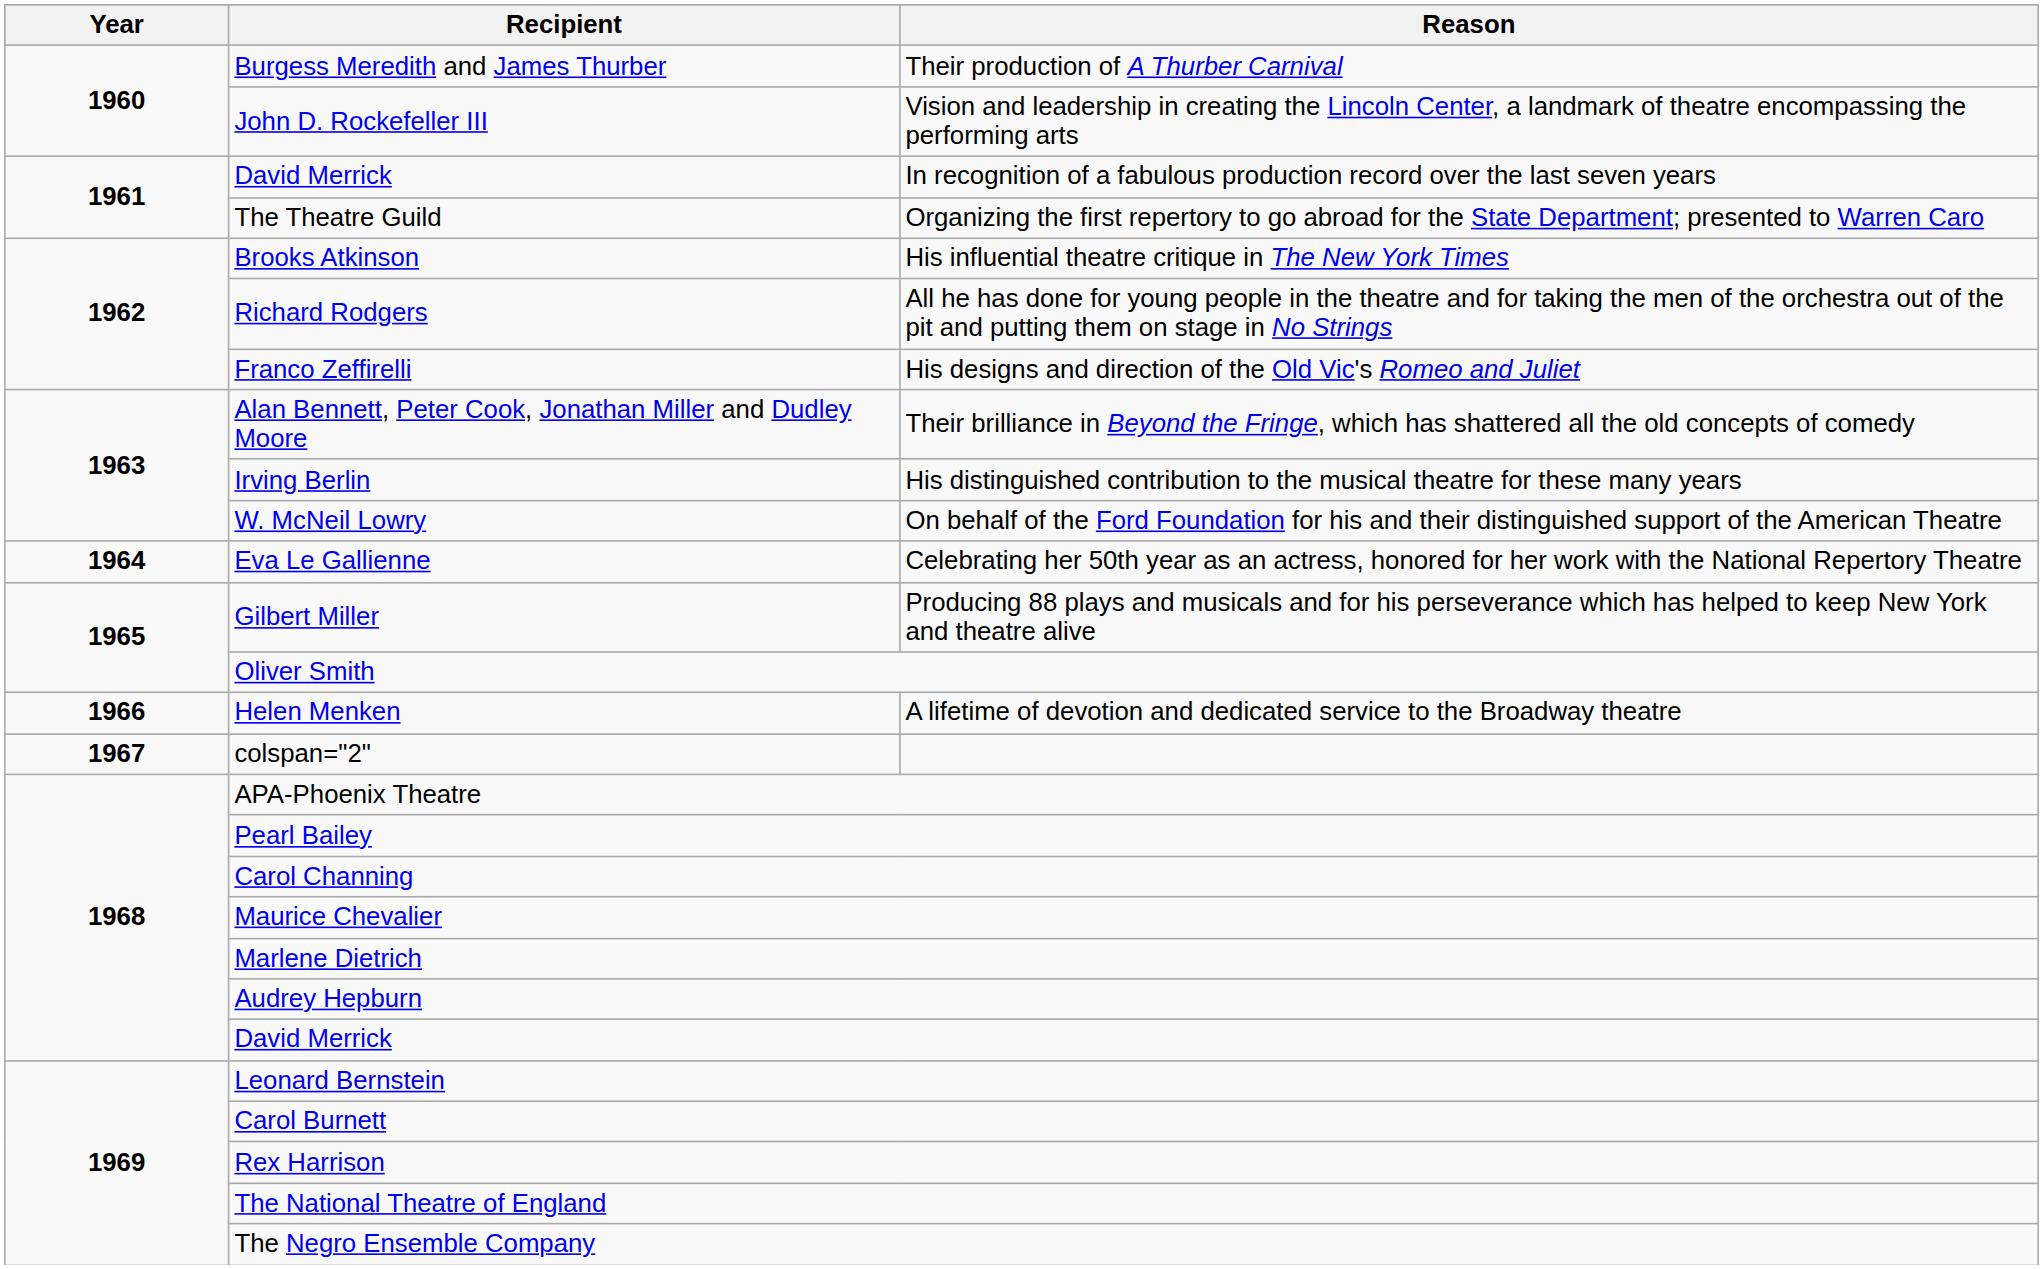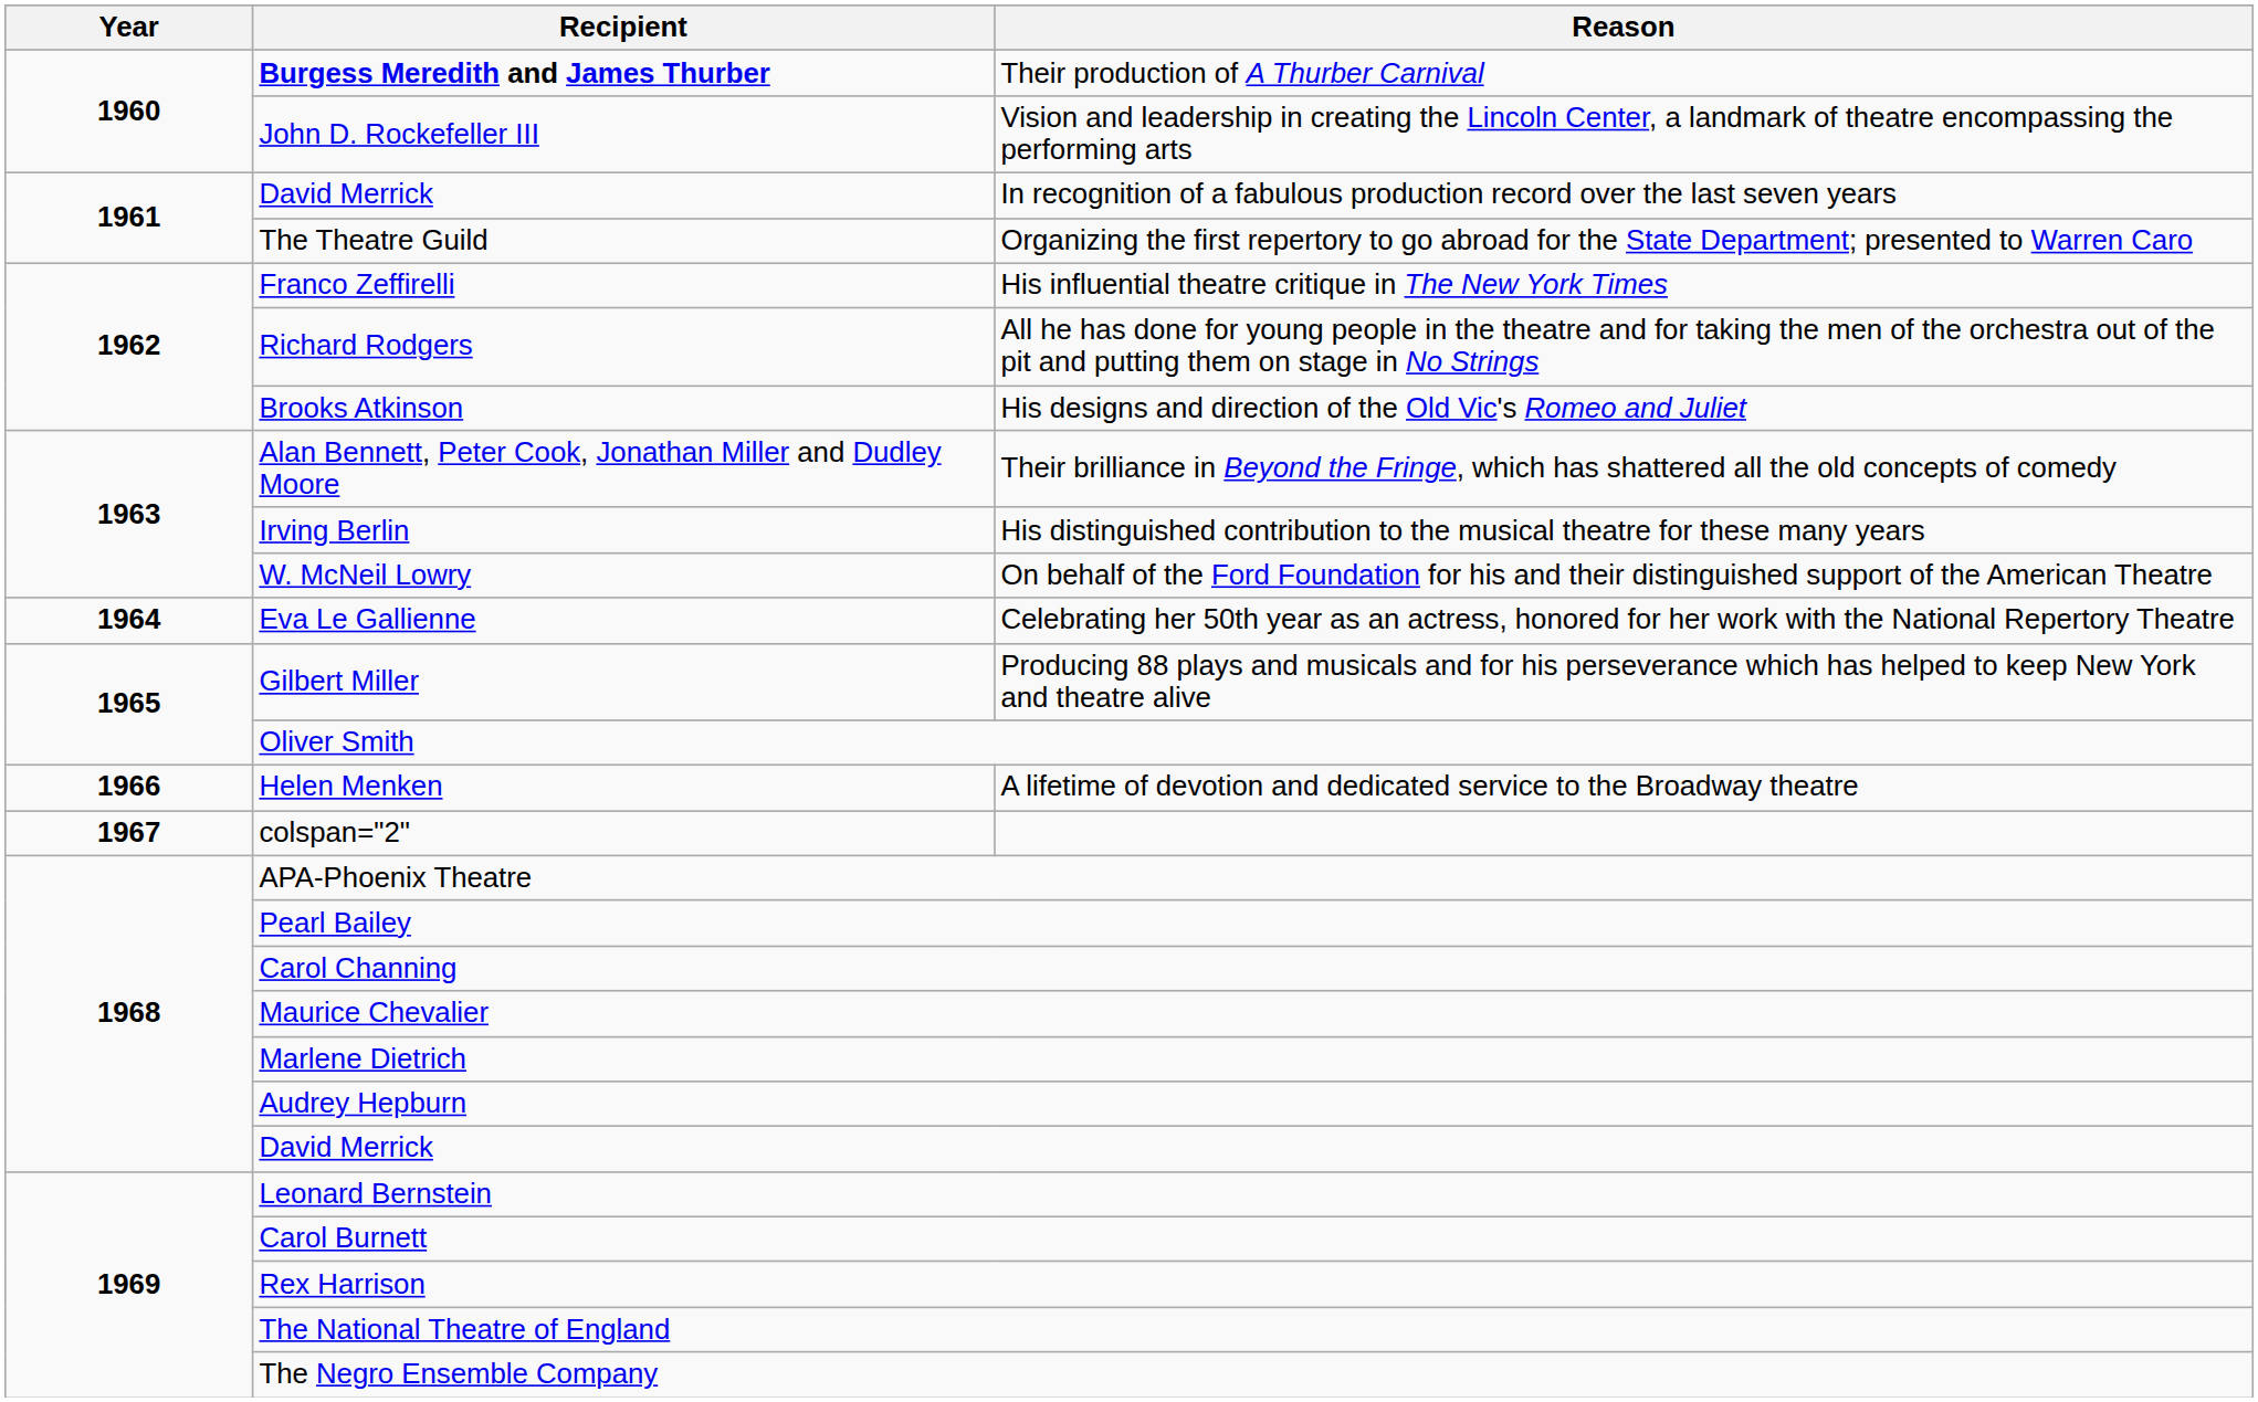Their production of A Thurber Carnival | Recipient: normal -> bold
His influential theatre critique in The New York Times | Recipient: Brooks Atkinson -> Franco Zeffirelli
His designs and direction of the Old Vic's Romeo and Juliet | Recipient: Franco Zeffirelli -> Brooks Atkinson
